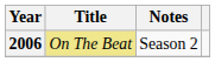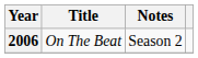2006 | Title: khaki background -> no background
